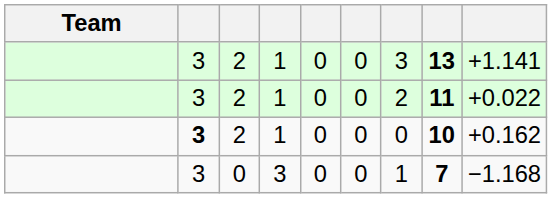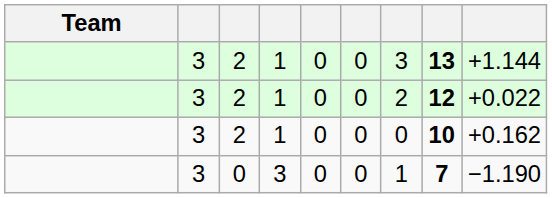row 2 | column 9: +1.141 -> +1.144
row 3 | column 8: 11 -> 12
row 4 | column 2: bold -> normal
row 5 | column 9: −1.168 -> −1.190
